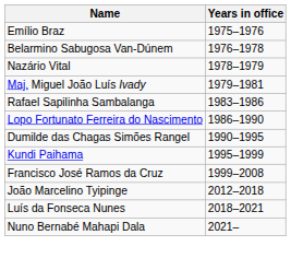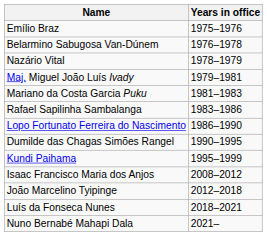+ row: Mariano da Costa Garcia Puku | 1981–1983
- row: Francisco José Ramos da Cruz | 1999–2008
+ row: Isaac Francisco Maria dos Anjos | 2008–2012
